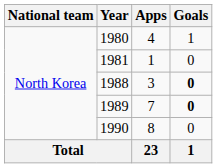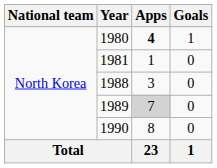1980 | Apps: normal -> bold
1988 | Goals: bold -> normal
1989 | Apps: no background -> lightgrey background
1989 | Goals: bold -> normal
